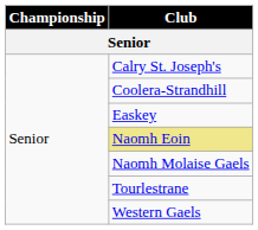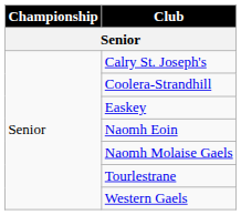Naomh Eoin | Club: khaki background -> no background
